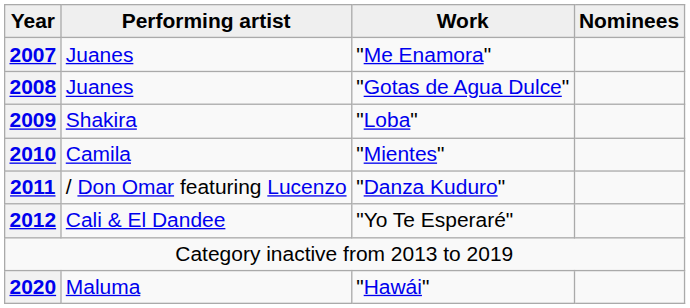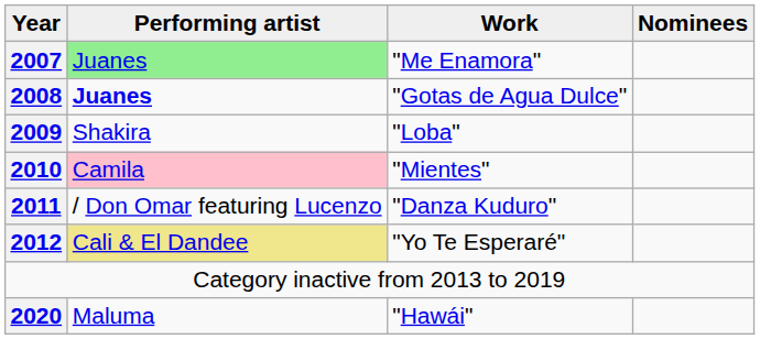"Me Enamora" | Performing artist: no background -> lightgreen background
"Gotas de Agua Dulce" | Performing artist: normal -> bold
"Mientes" | Performing artist: no background -> pink background
"Yo Te Esperaré" | Performing artist: no background -> khaki background
